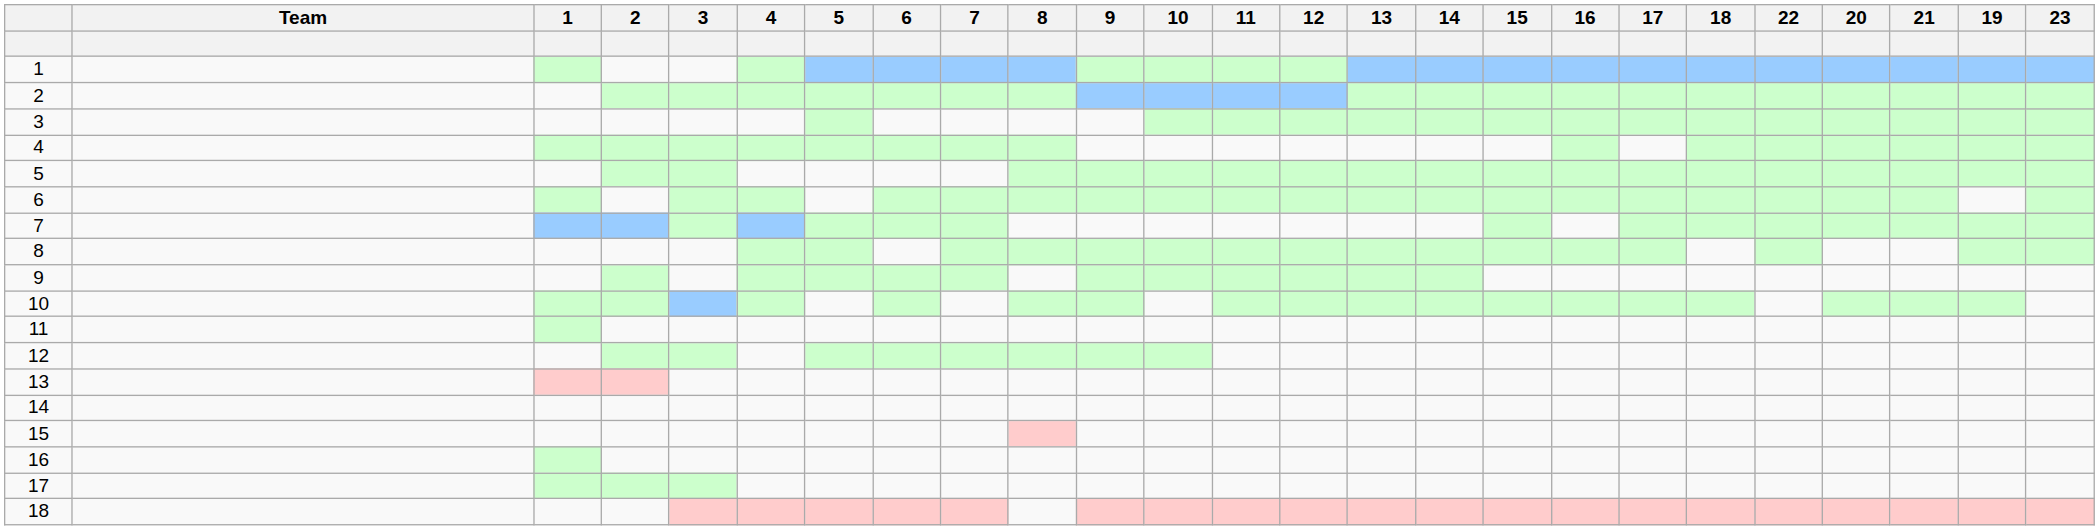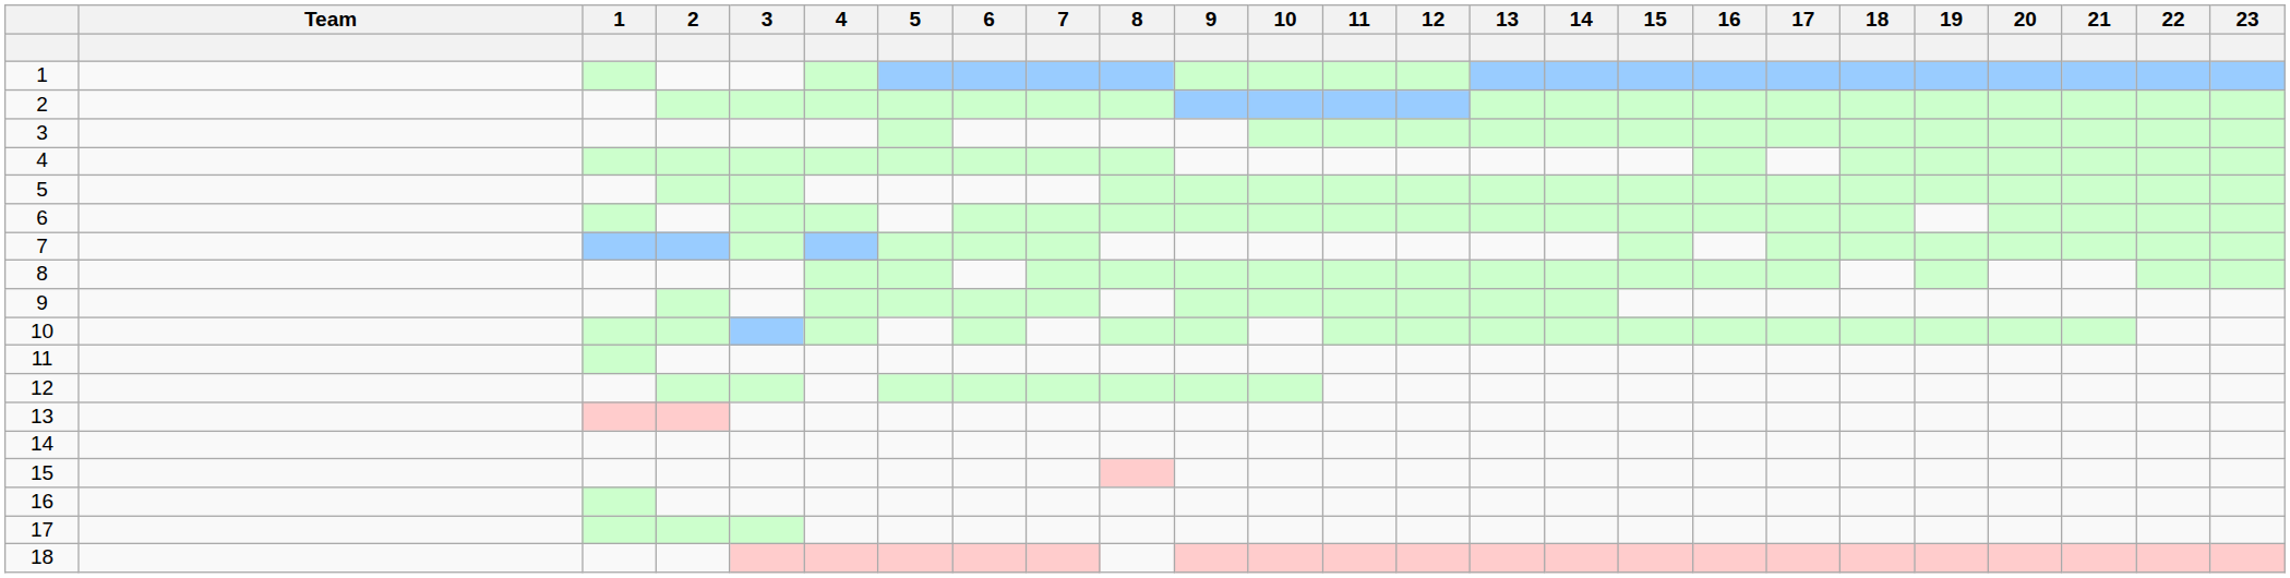columns swapped: 19 <-> 22
